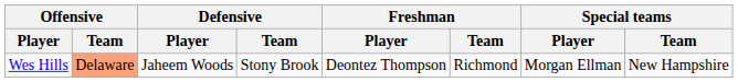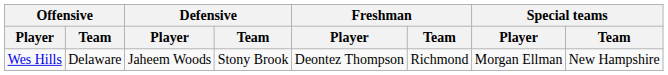Wes Hills | Offensive / Team: lightsalmon background -> no background
